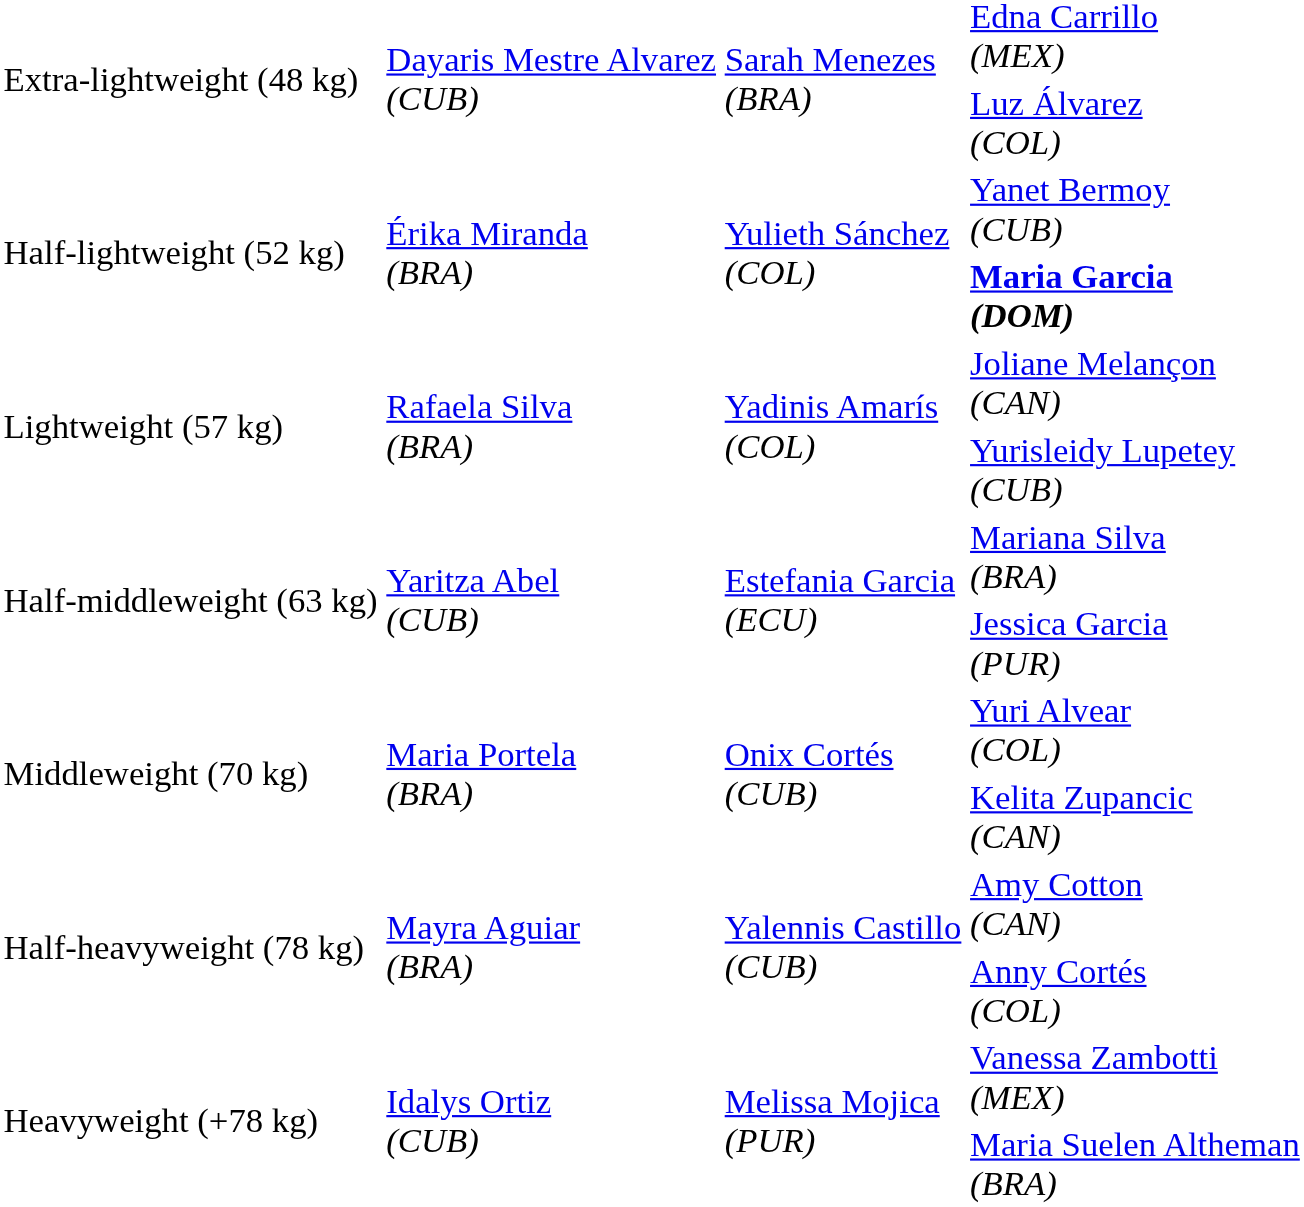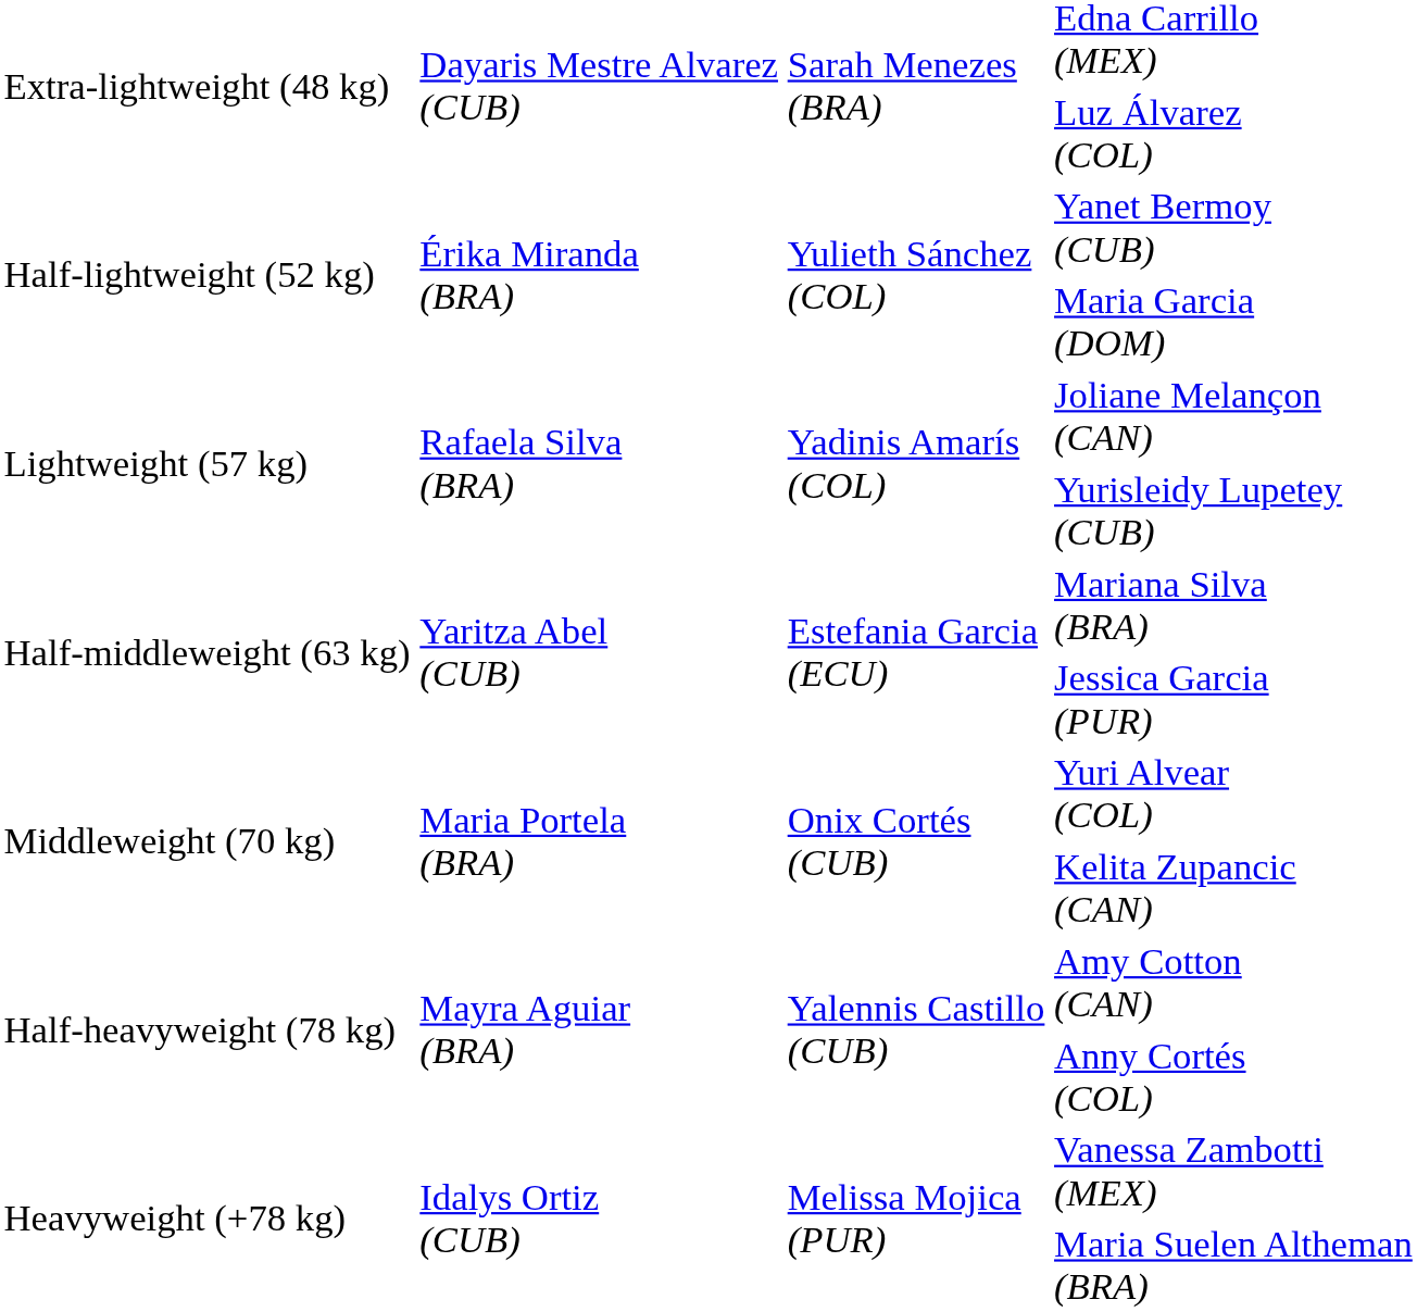Maria Garcia (DOM) | column 4: bold -> normal
